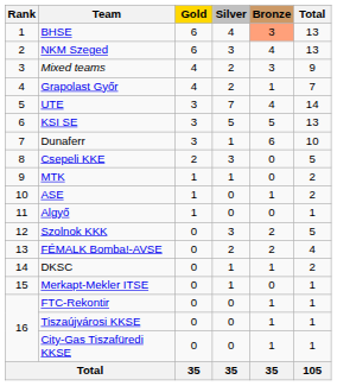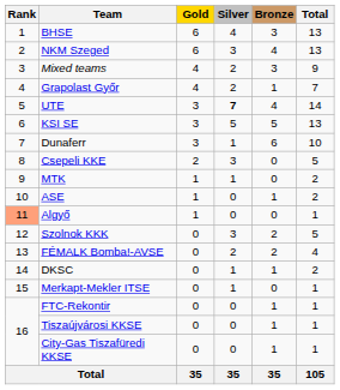BHSE | Bronze: lightsalmon background -> no background
UTE | Silver: normal -> bold
Algyő | Rank: no background -> lightsalmon background
